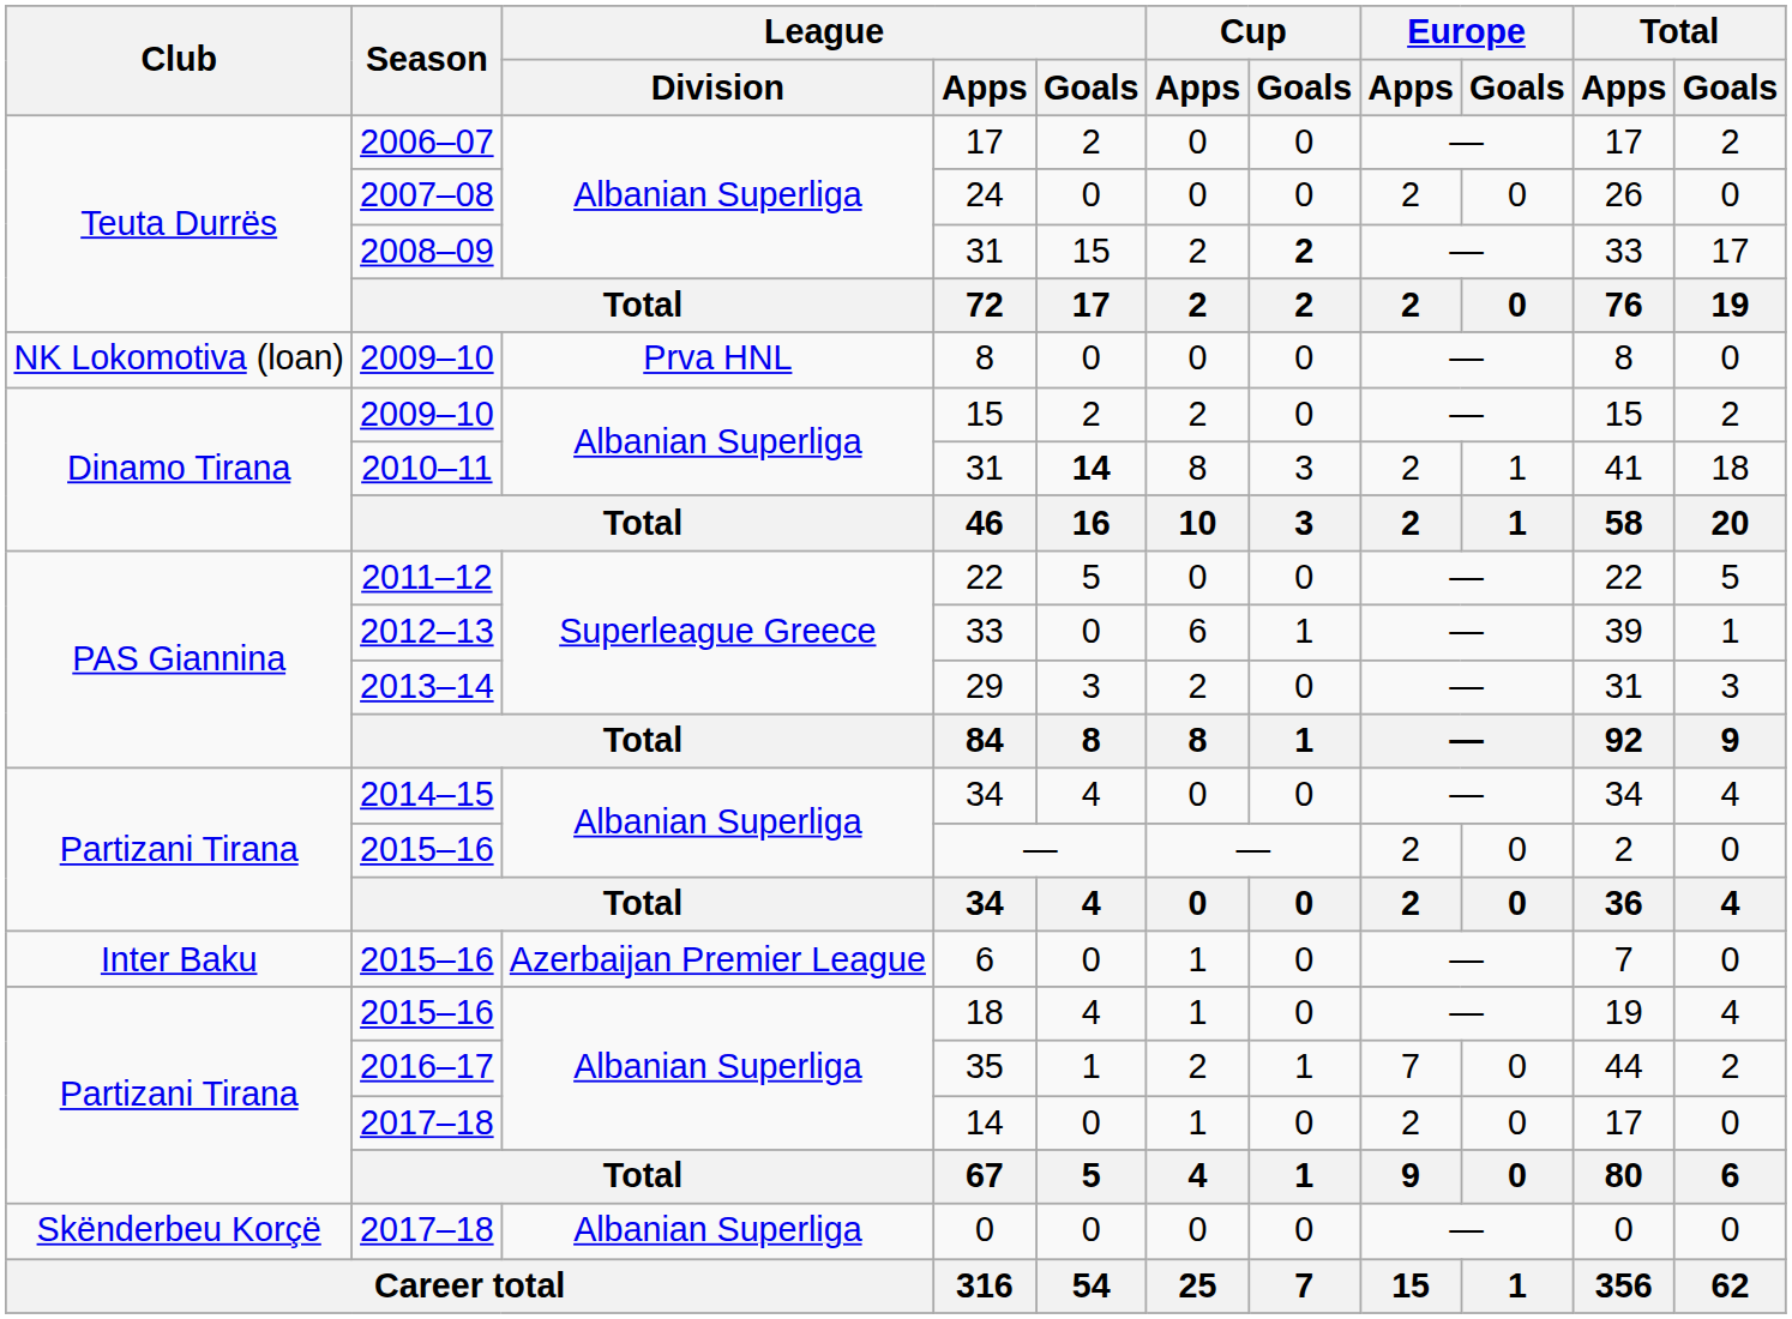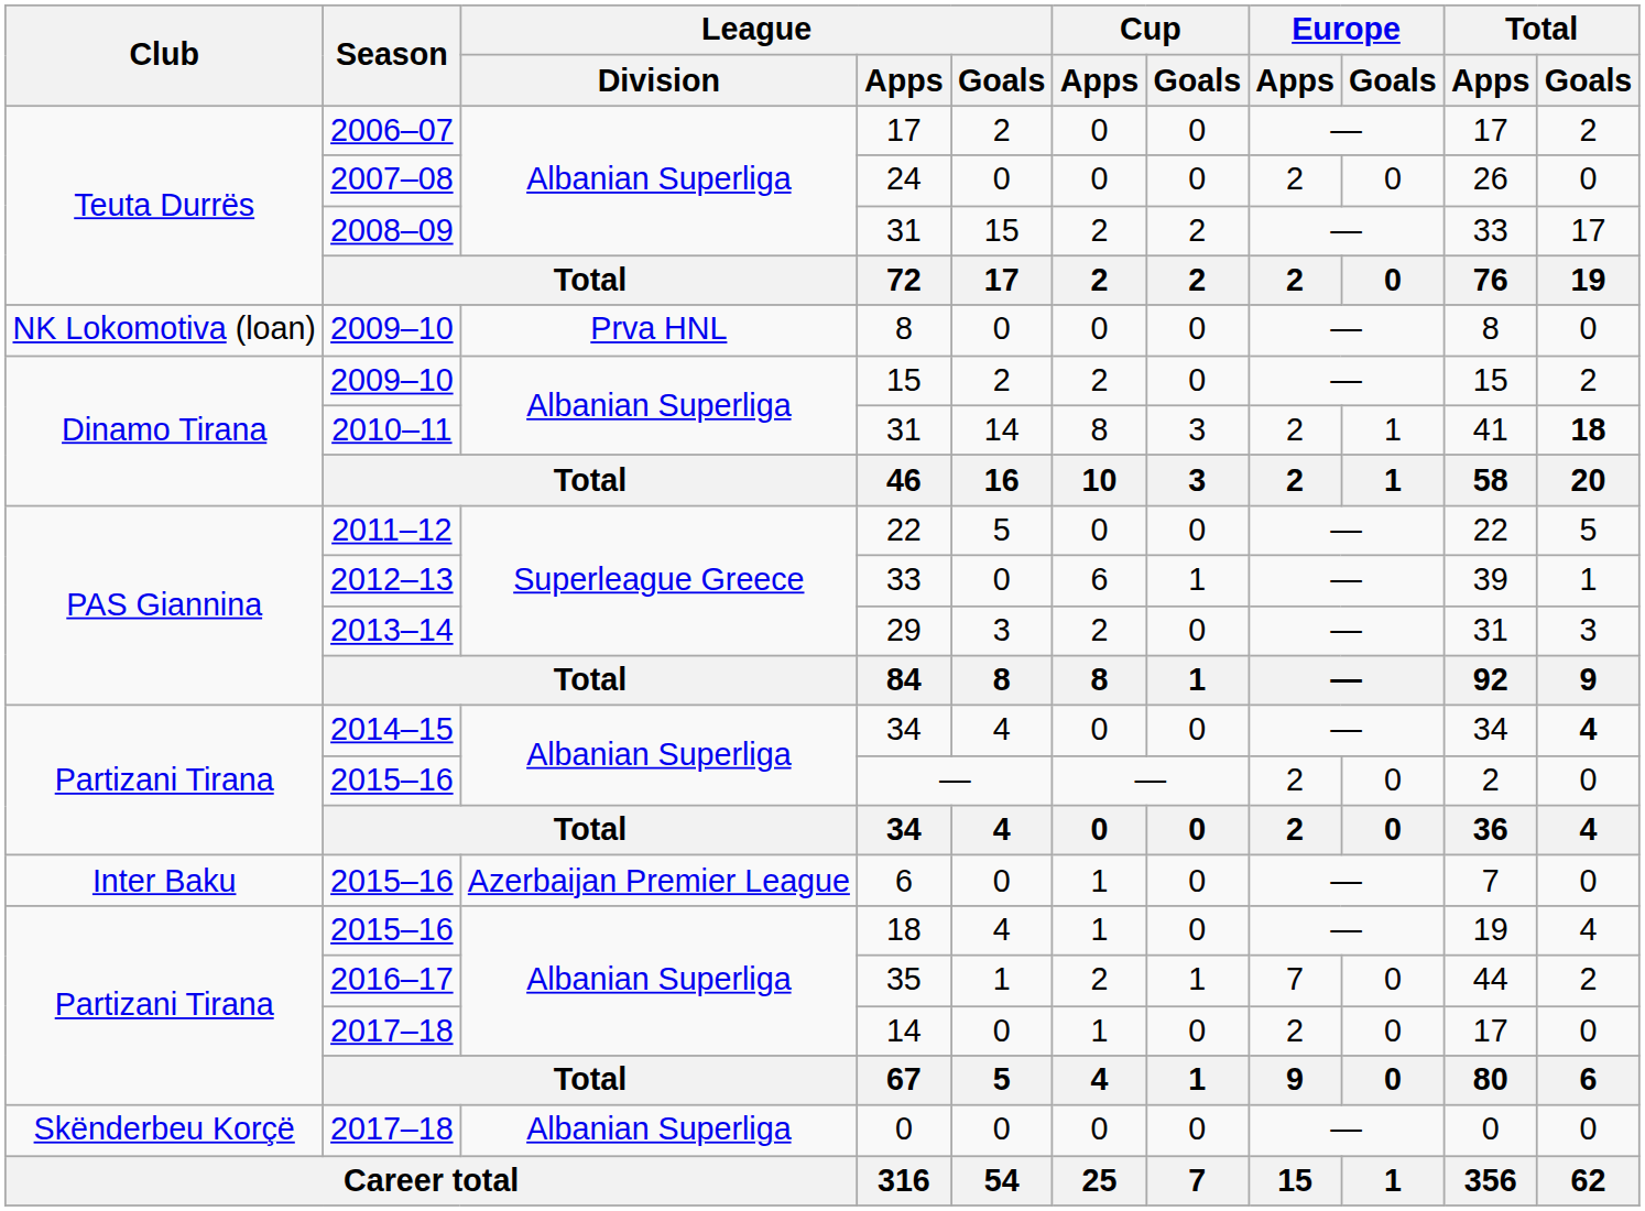2008–09 / 31 | Cup / Goals: bold -> normal
2010–11 / 31 | League / Goals: bold -> normal
2010–11 / 31 | Total / Goals: normal -> bold
2014–15 / 34 | Total / Goals: normal -> bold
